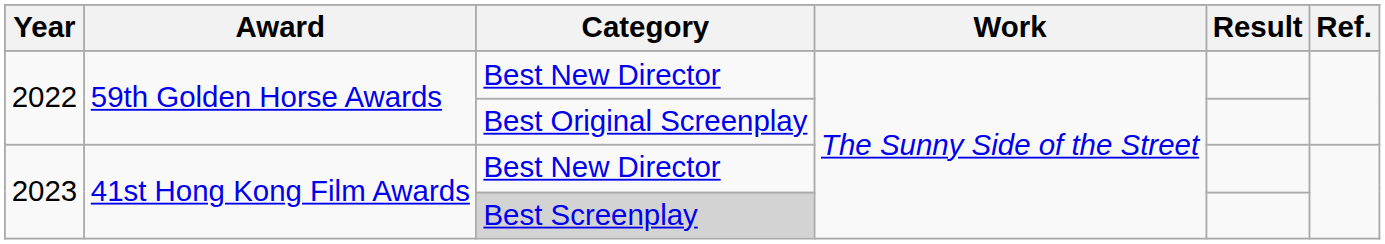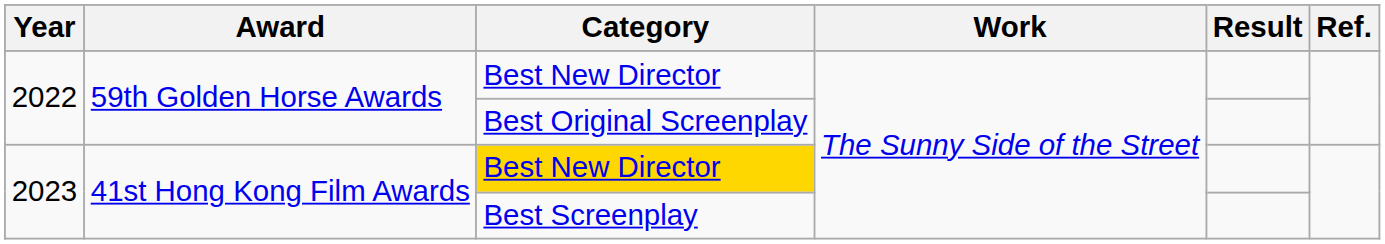2023 / Best New Director | Category: no background -> gold background
Best Screenplay | Category: lightgrey background -> no background
